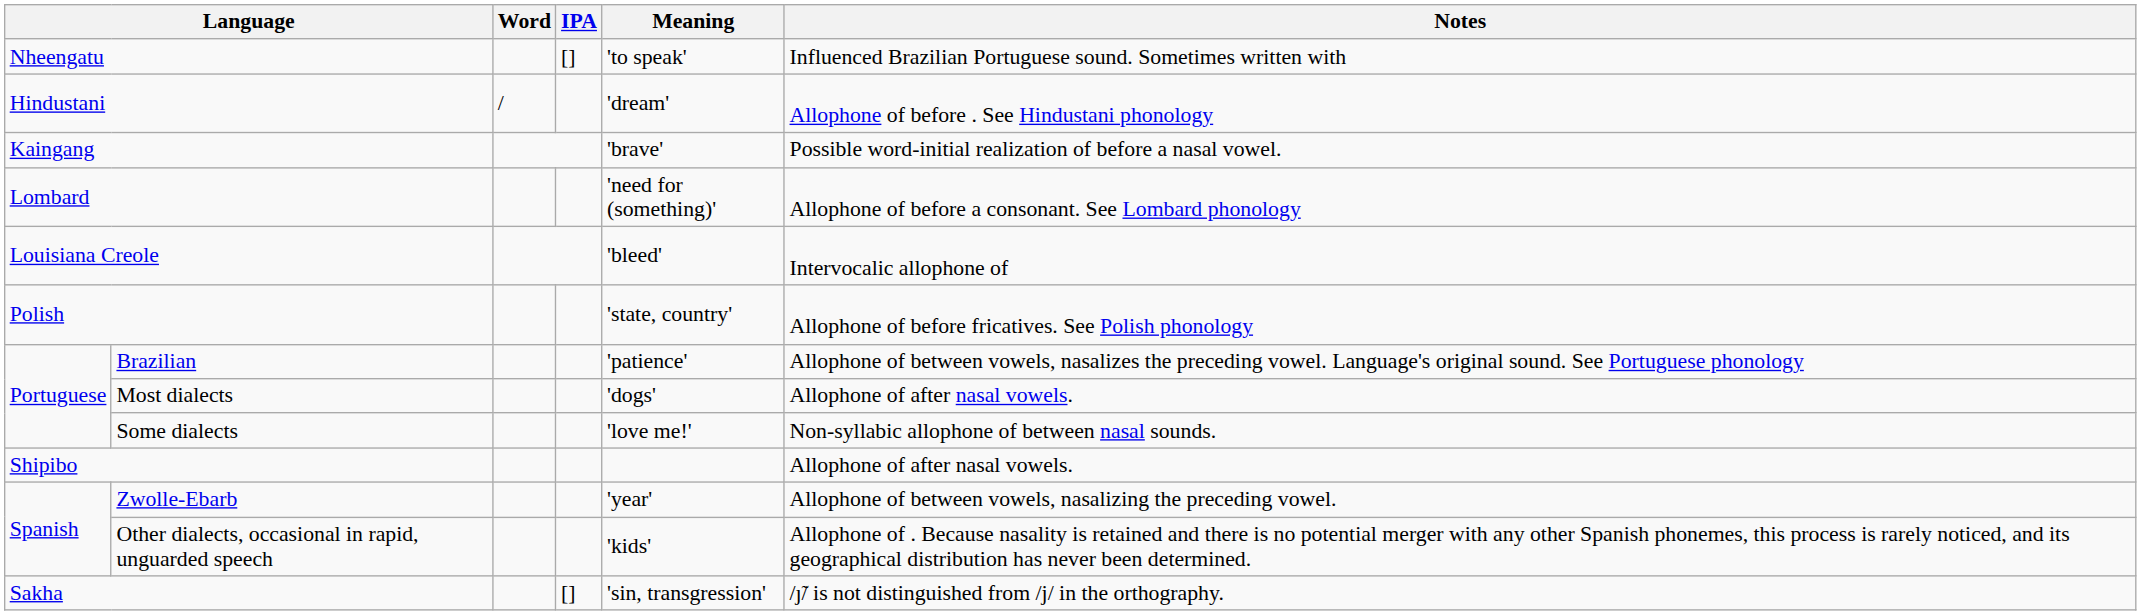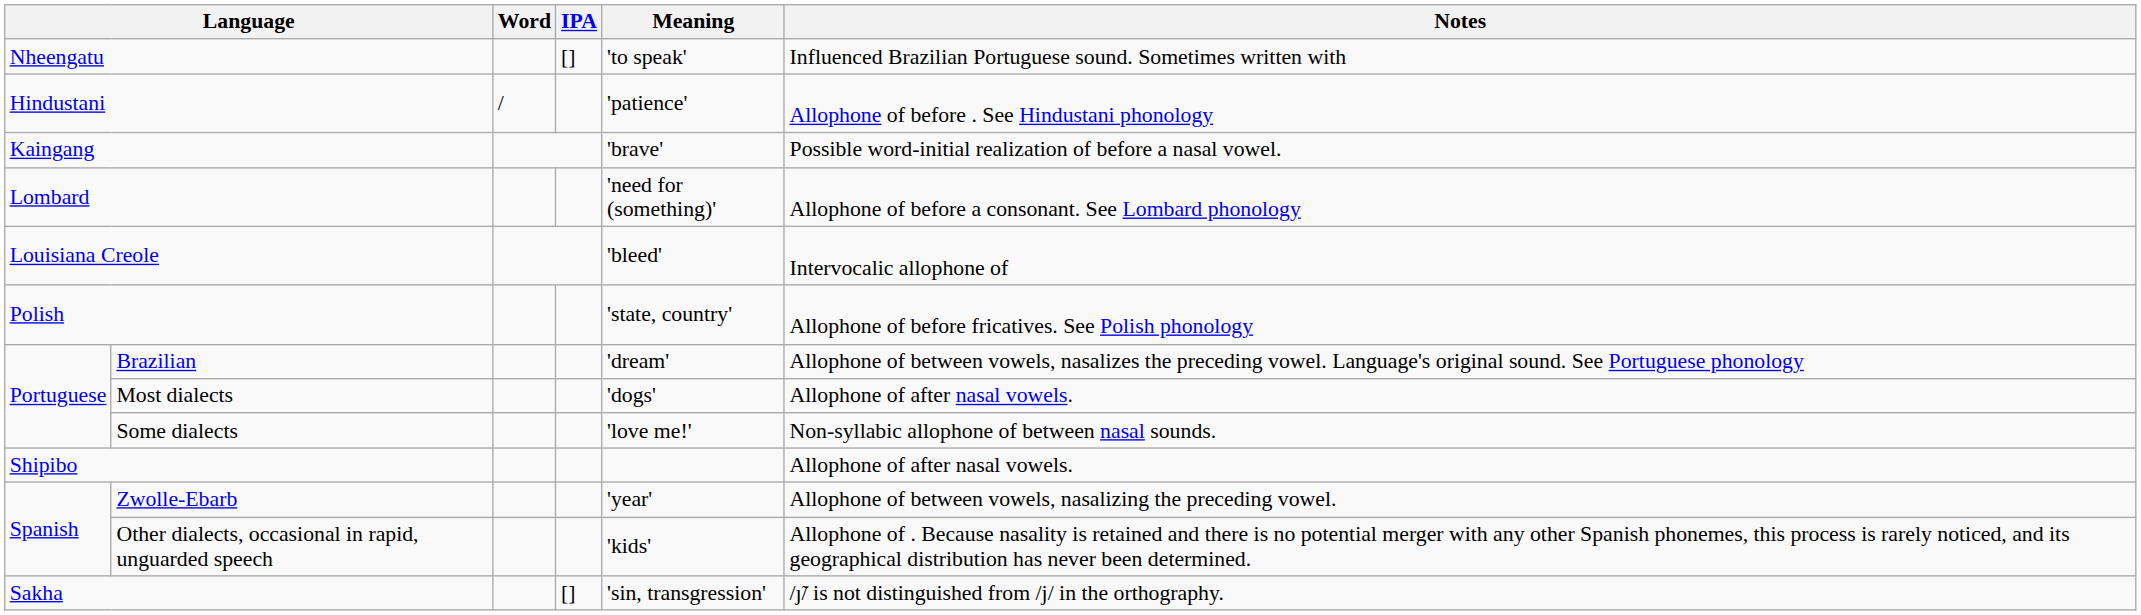Hindustani | Meaning: 'dream' -> 'patience'
Brazilian | Meaning: 'patience' -> 'dream'
